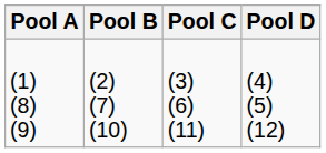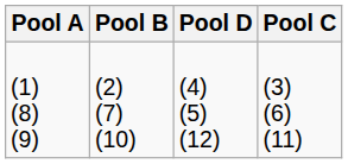columns swapped: Pool C <-> Pool D
